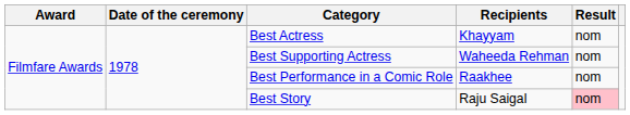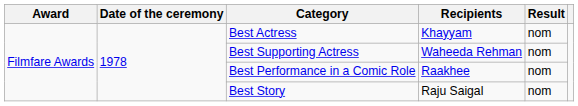Best Story | Result: pink background -> no background
